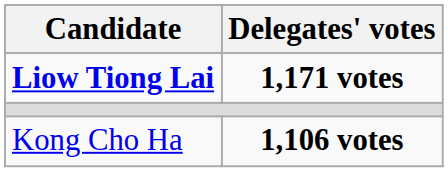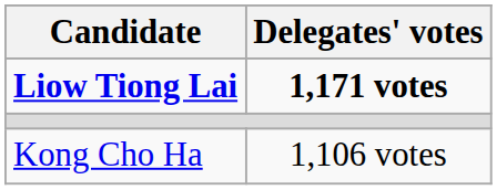Kong Cho Ha | Delegates' votes: bold -> normal
